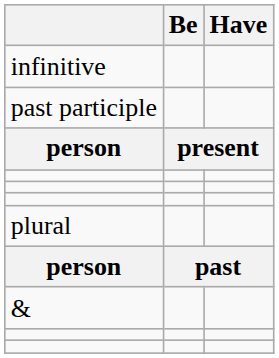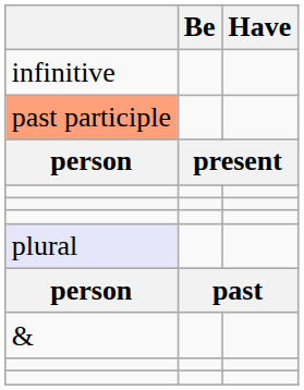past participle | column 1: no background -> lightsalmon background
plural | column 1: no background -> lavender background
